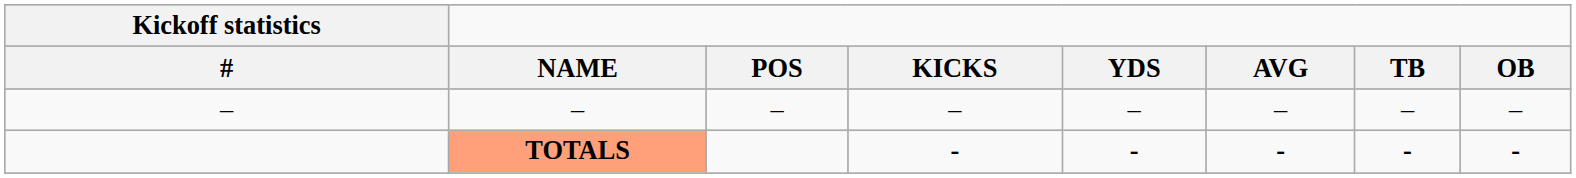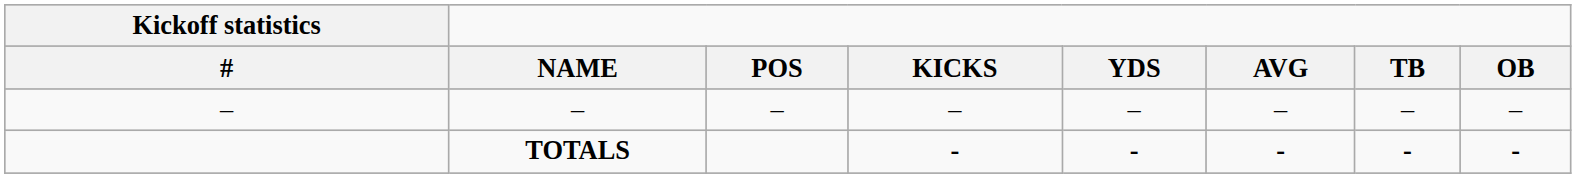row 4 | NAME: lightsalmon background -> no background
